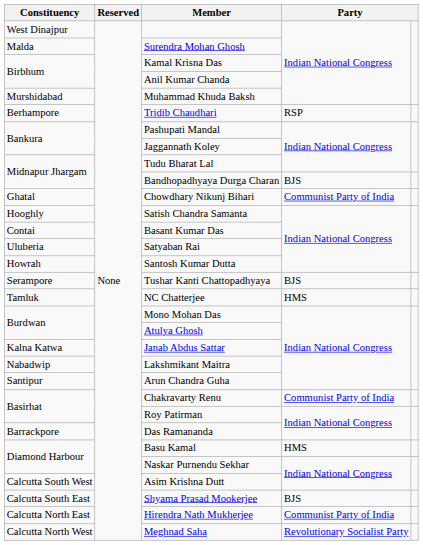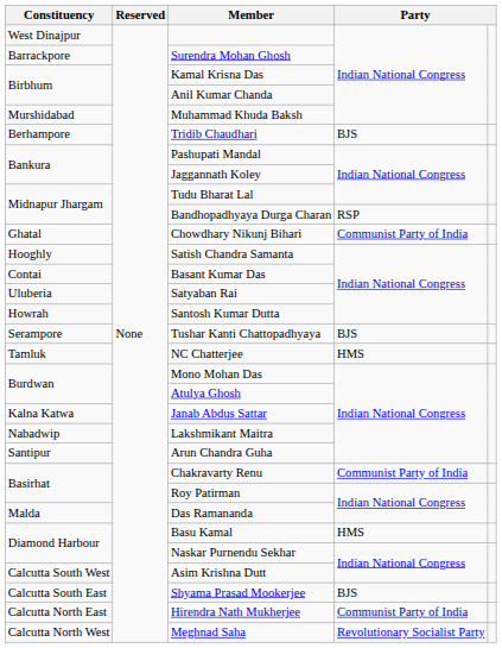Surendra Mohan Ghosh | Constituency: Malda -> Barrackpore
Tridib Chaudhari | column 4: RSP -> BJS
Bandhopadhyaya Durga Charan | column 4: BJS -> RSP
Das Ramananda | Constituency: Barrackpore -> Malda
